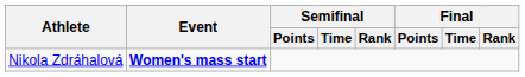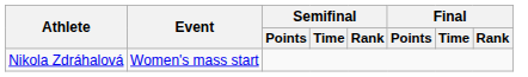Nikola Zdráhalová | Event: bold -> normal
